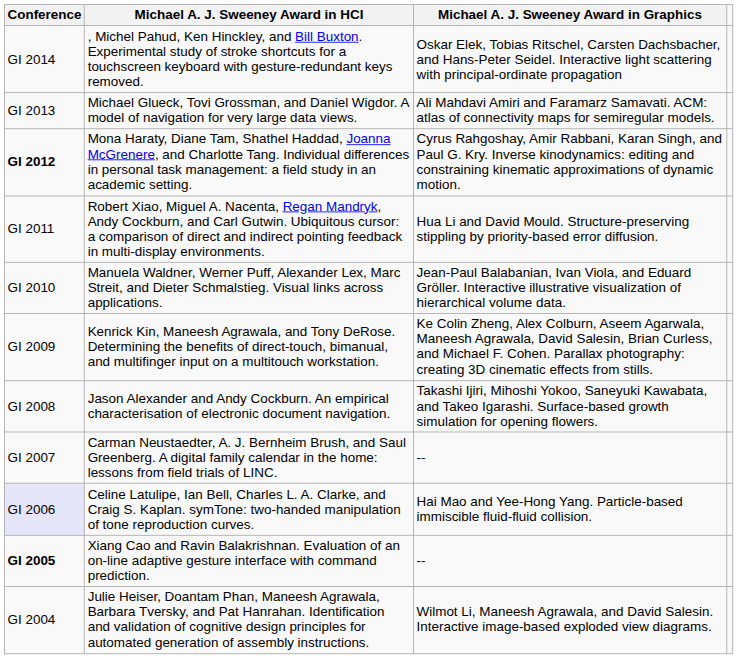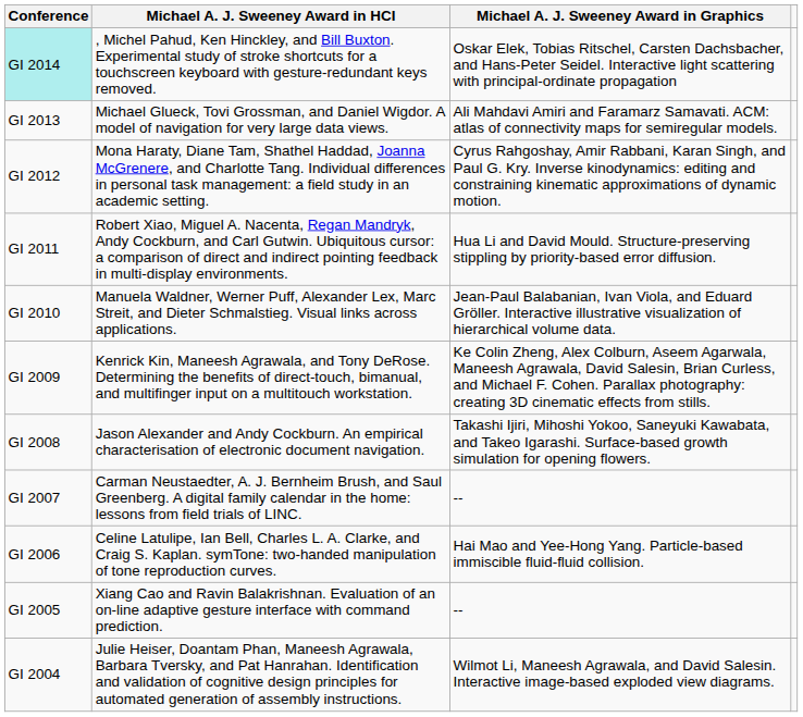GI 2014 | Conference: no background -> paleturquoise background
GI 2012 | Conference: bold -> normal
GI 2006 | Conference: lavender background -> no background
GI 2005 | Conference: bold -> normal
